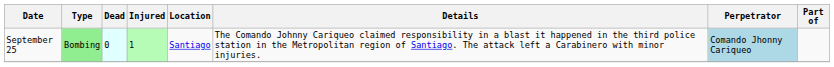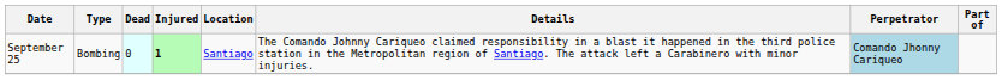September 25 | Type: lightgreen background -> no background
September 25 | Injured: normal -> bold
